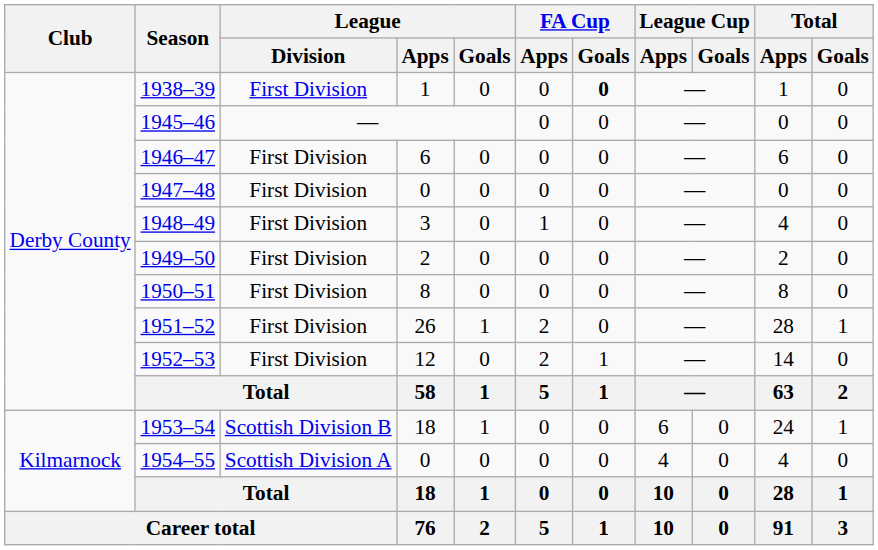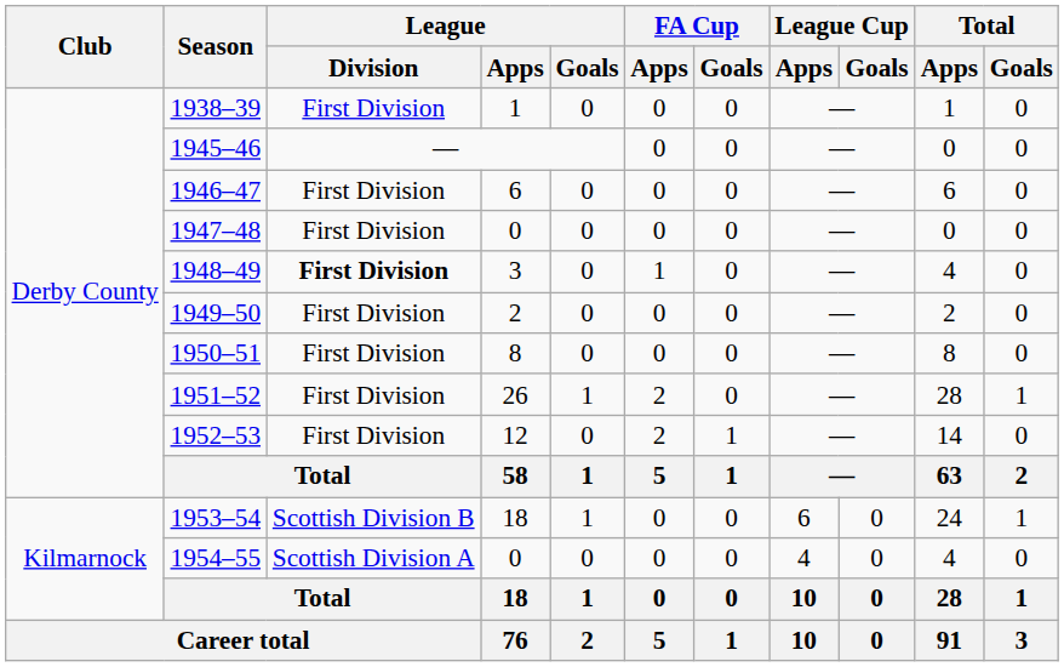1938–39 | FA Cup / Goals: bold -> normal
1948–49 | League / Division: normal -> bold
